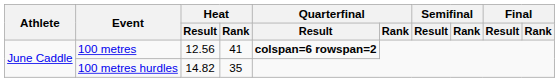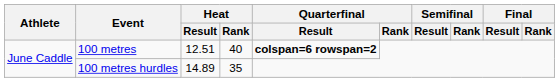100 metres | Heat / Result: 12.56 -> 12.51
100 metres | Heat / Rank: 41 -> 40
100 metres hurdles | Heat / Result: 14.82 -> 14.89
